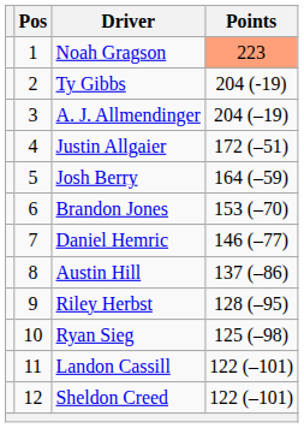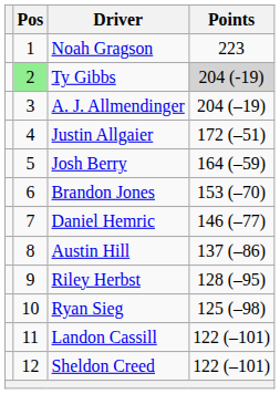Noah Gragson | Points: lightsalmon background -> no background
Ty Gibbs | Pos: no background -> lightgreen background
Ty Gibbs | Points: no background -> lightgrey background
